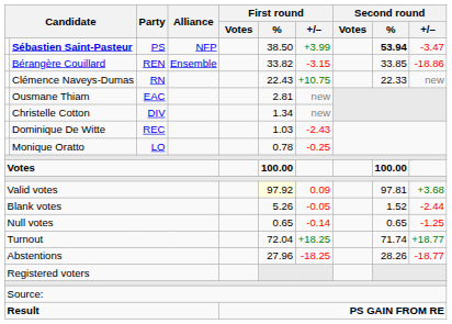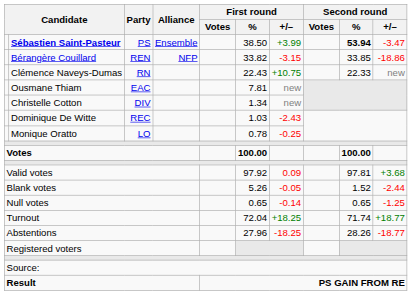Sébastien Saint-Pasteur | Alliance: NFP -> Ensemble
Bérangère Couillard | Alliance: Ensemble -> NFP
Ousmane Thiam | First round / %: 2.81 -> 7.81
Valid votes | First round / %: lightyellow background -> no background
